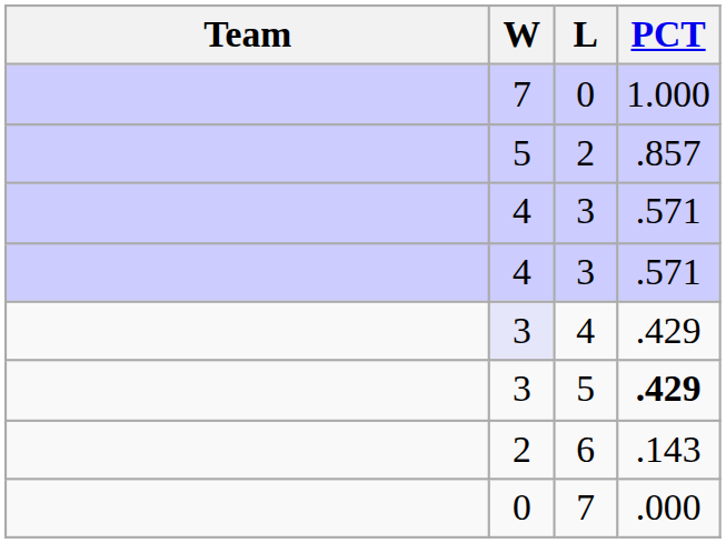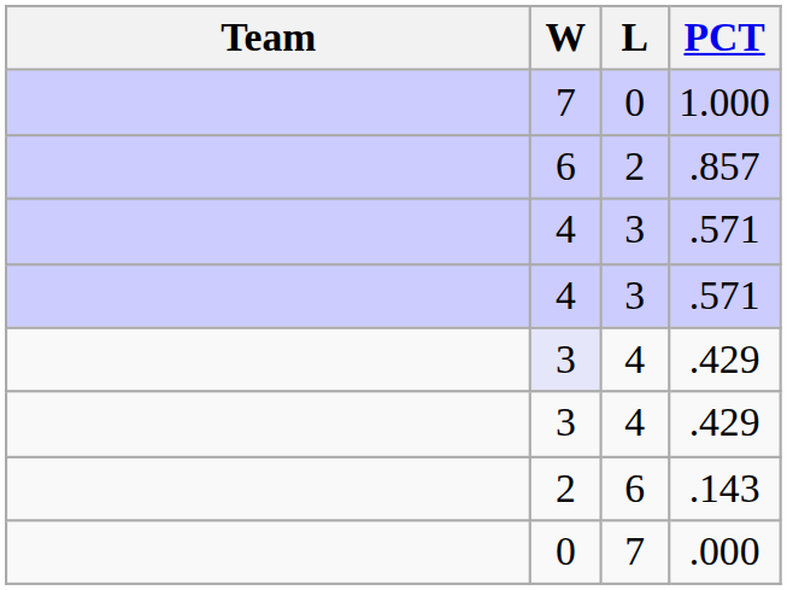row 3 | W: 5 -> 6
row 7 | L: 5 -> 4
row 7 | PCT: bold -> normal
